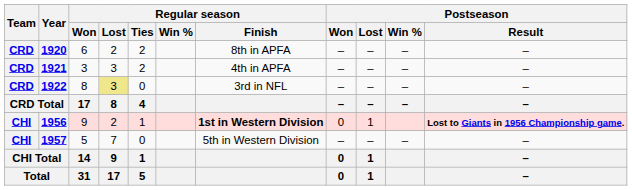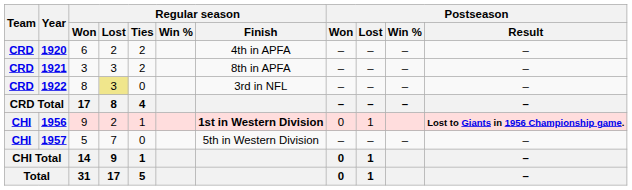1920 | Regular season / Finish: 8th in APFA -> 4th in APFA
1921 | Regular season / Finish: 4th in APFA -> 8th in APFA
